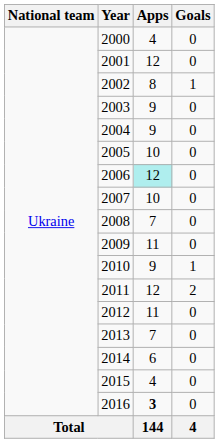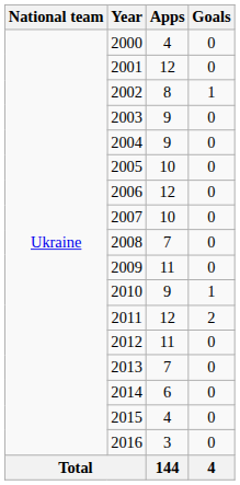2006 | Apps: paleturquoise background -> no background
2016 | Apps: bold -> normal
